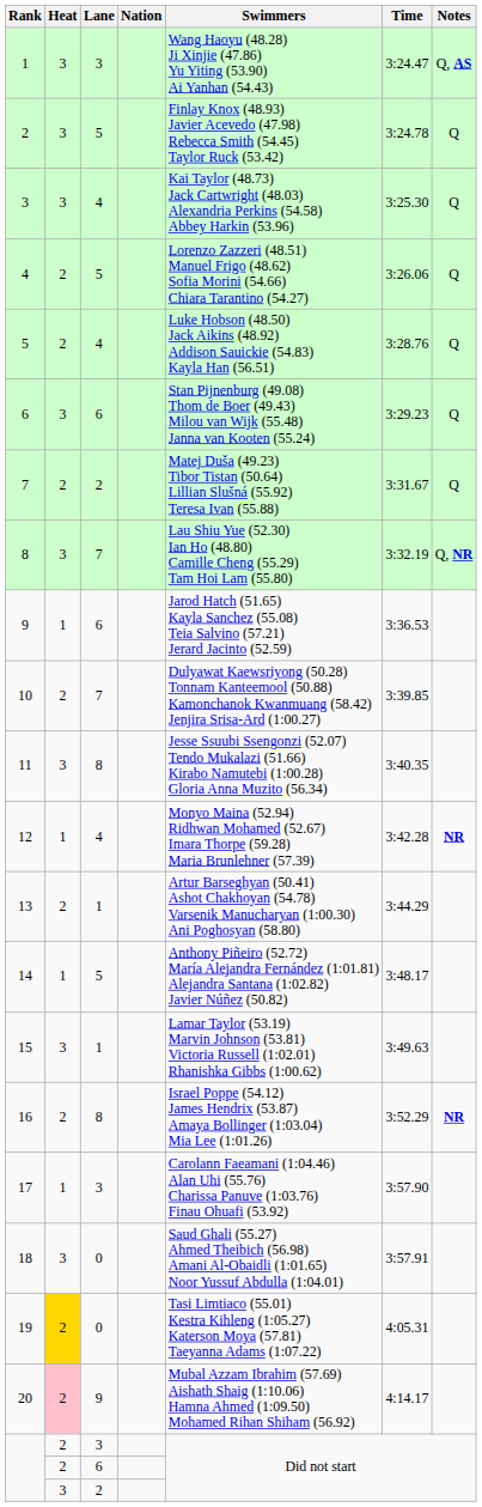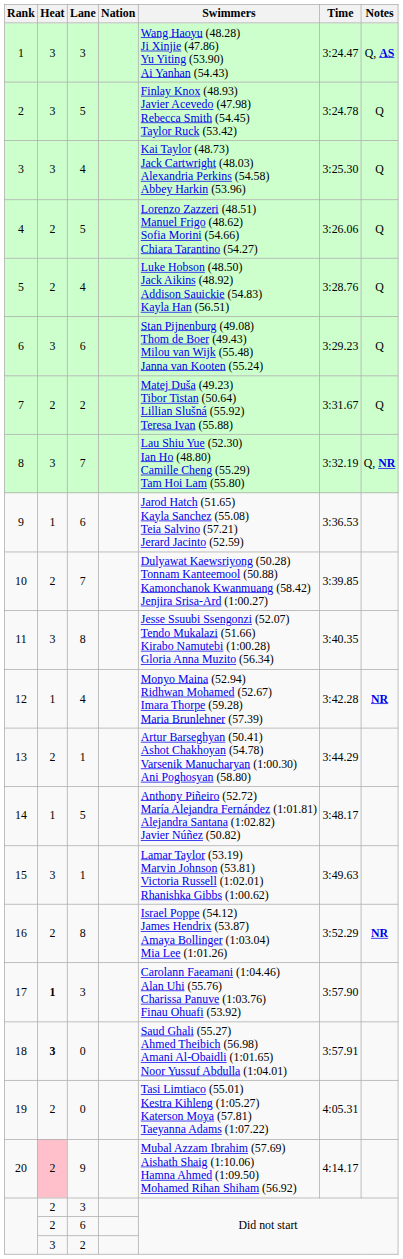17 | Heat: normal -> bold
18 | Heat: normal -> bold
19 | Heat: gold background -> no background
